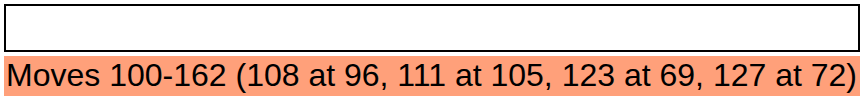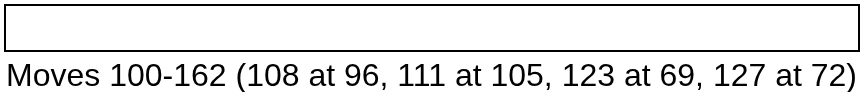row 1 | column 1: lightsalmon background -> no background
